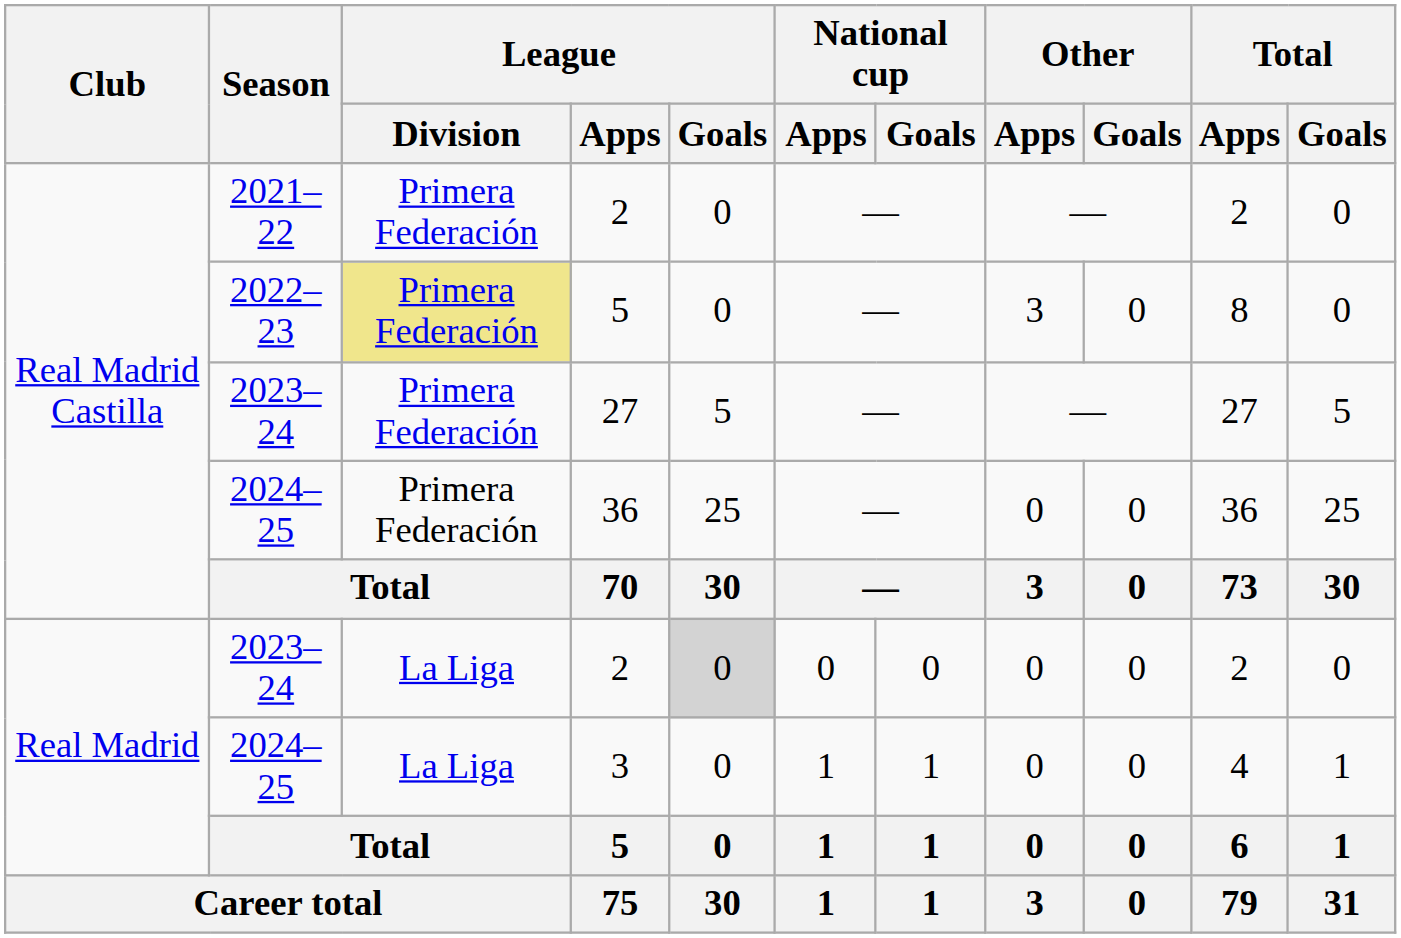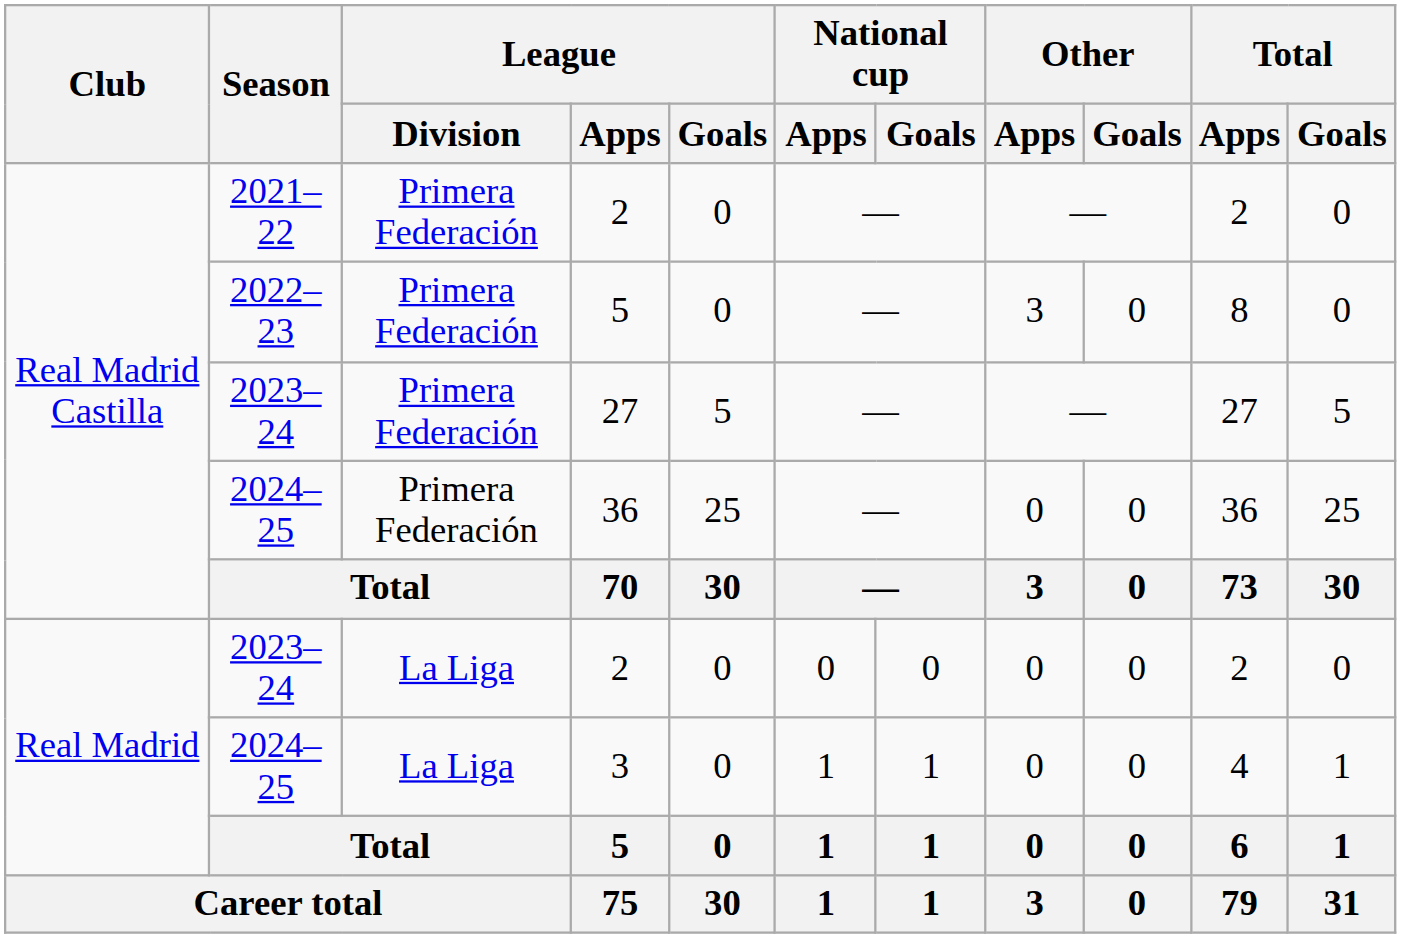2022–23 / 5 | League / Division: khaki background -> no background
2023–24 / 2 | League / Goals: lightgrey background -> no background
